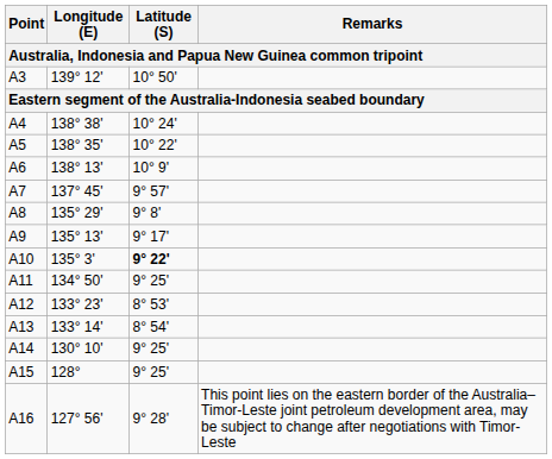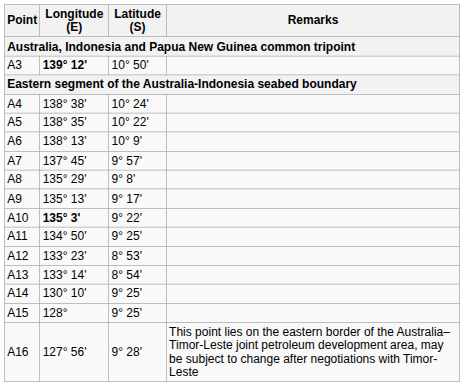A3 | Longitude (E): normal -> bold
A10 | Longitude (E): normal -> bold
A10 | Latitude (S): bold -> normal
